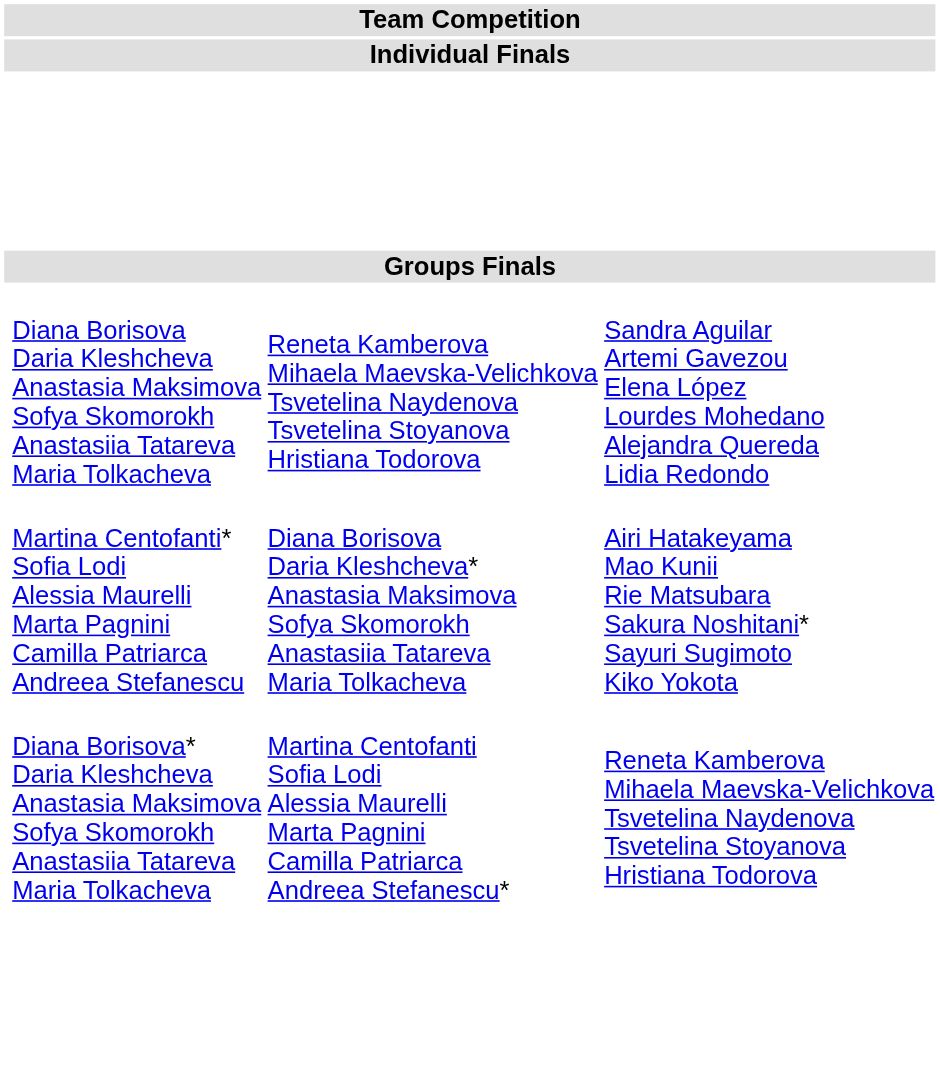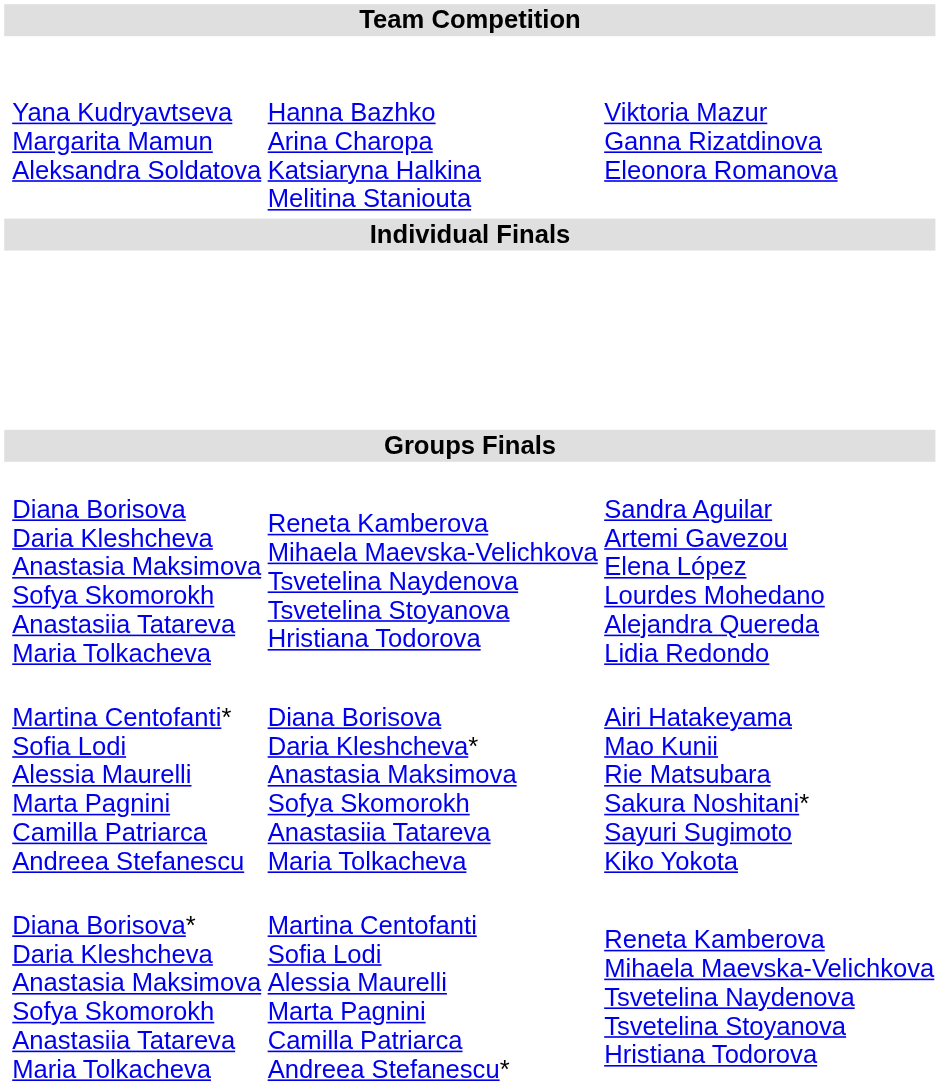+ row: Yana Kudryavtseva Margarita Mamun Aleksandra Soldatova | Hanna Bazhko Arina Charopa Katsiaryna Halkina Melitina Staniouta | Viktoria Mazur Ganna Rizatdinova Eleonora Romanova
